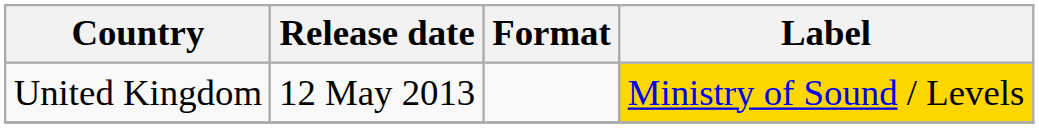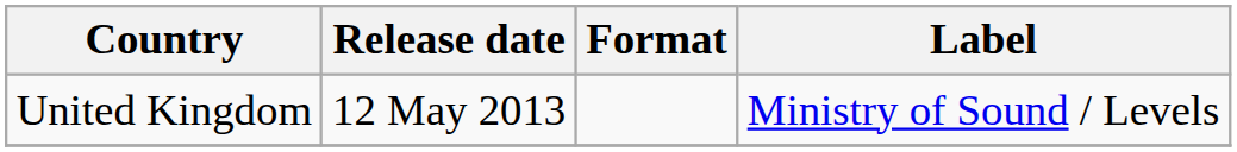United Kingdom | Label: gold background -> no background
